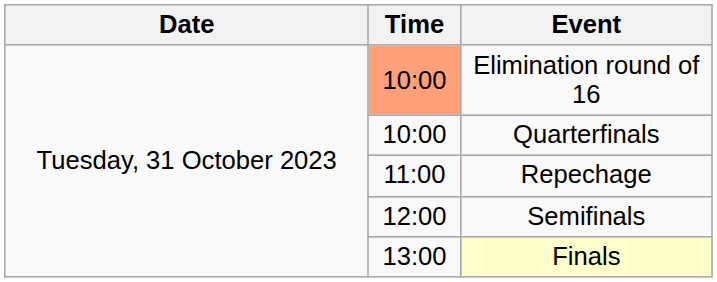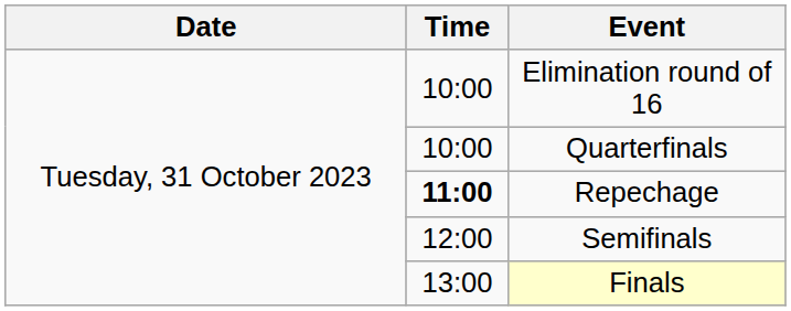Elimination round of 16 | Time: lightsalmon background -> no background
Repechage | Time: normal -> bold
